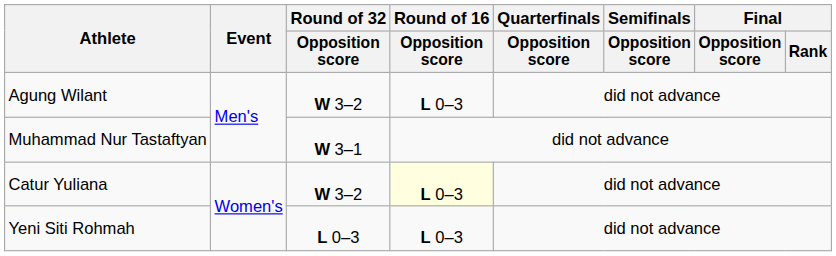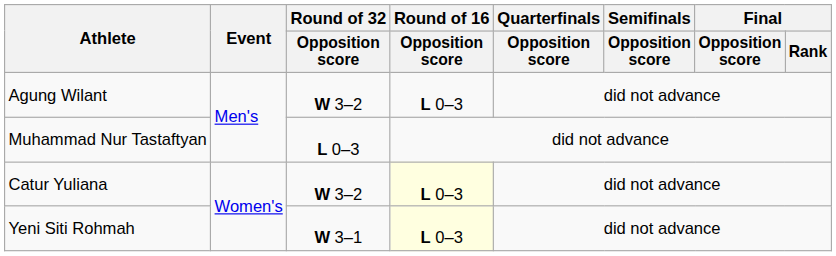Muhammad Nur Tastaftyan | Round of 32 / Opposition score: W 3–1 -> L 0–3
Yeni Siti Rohmah | Round of 32 / Opposition score: L 0–3 -> W 3–1
Yeni Siti Rohmah | Round of 16 / Opposition score: no background -> lightyellow background
